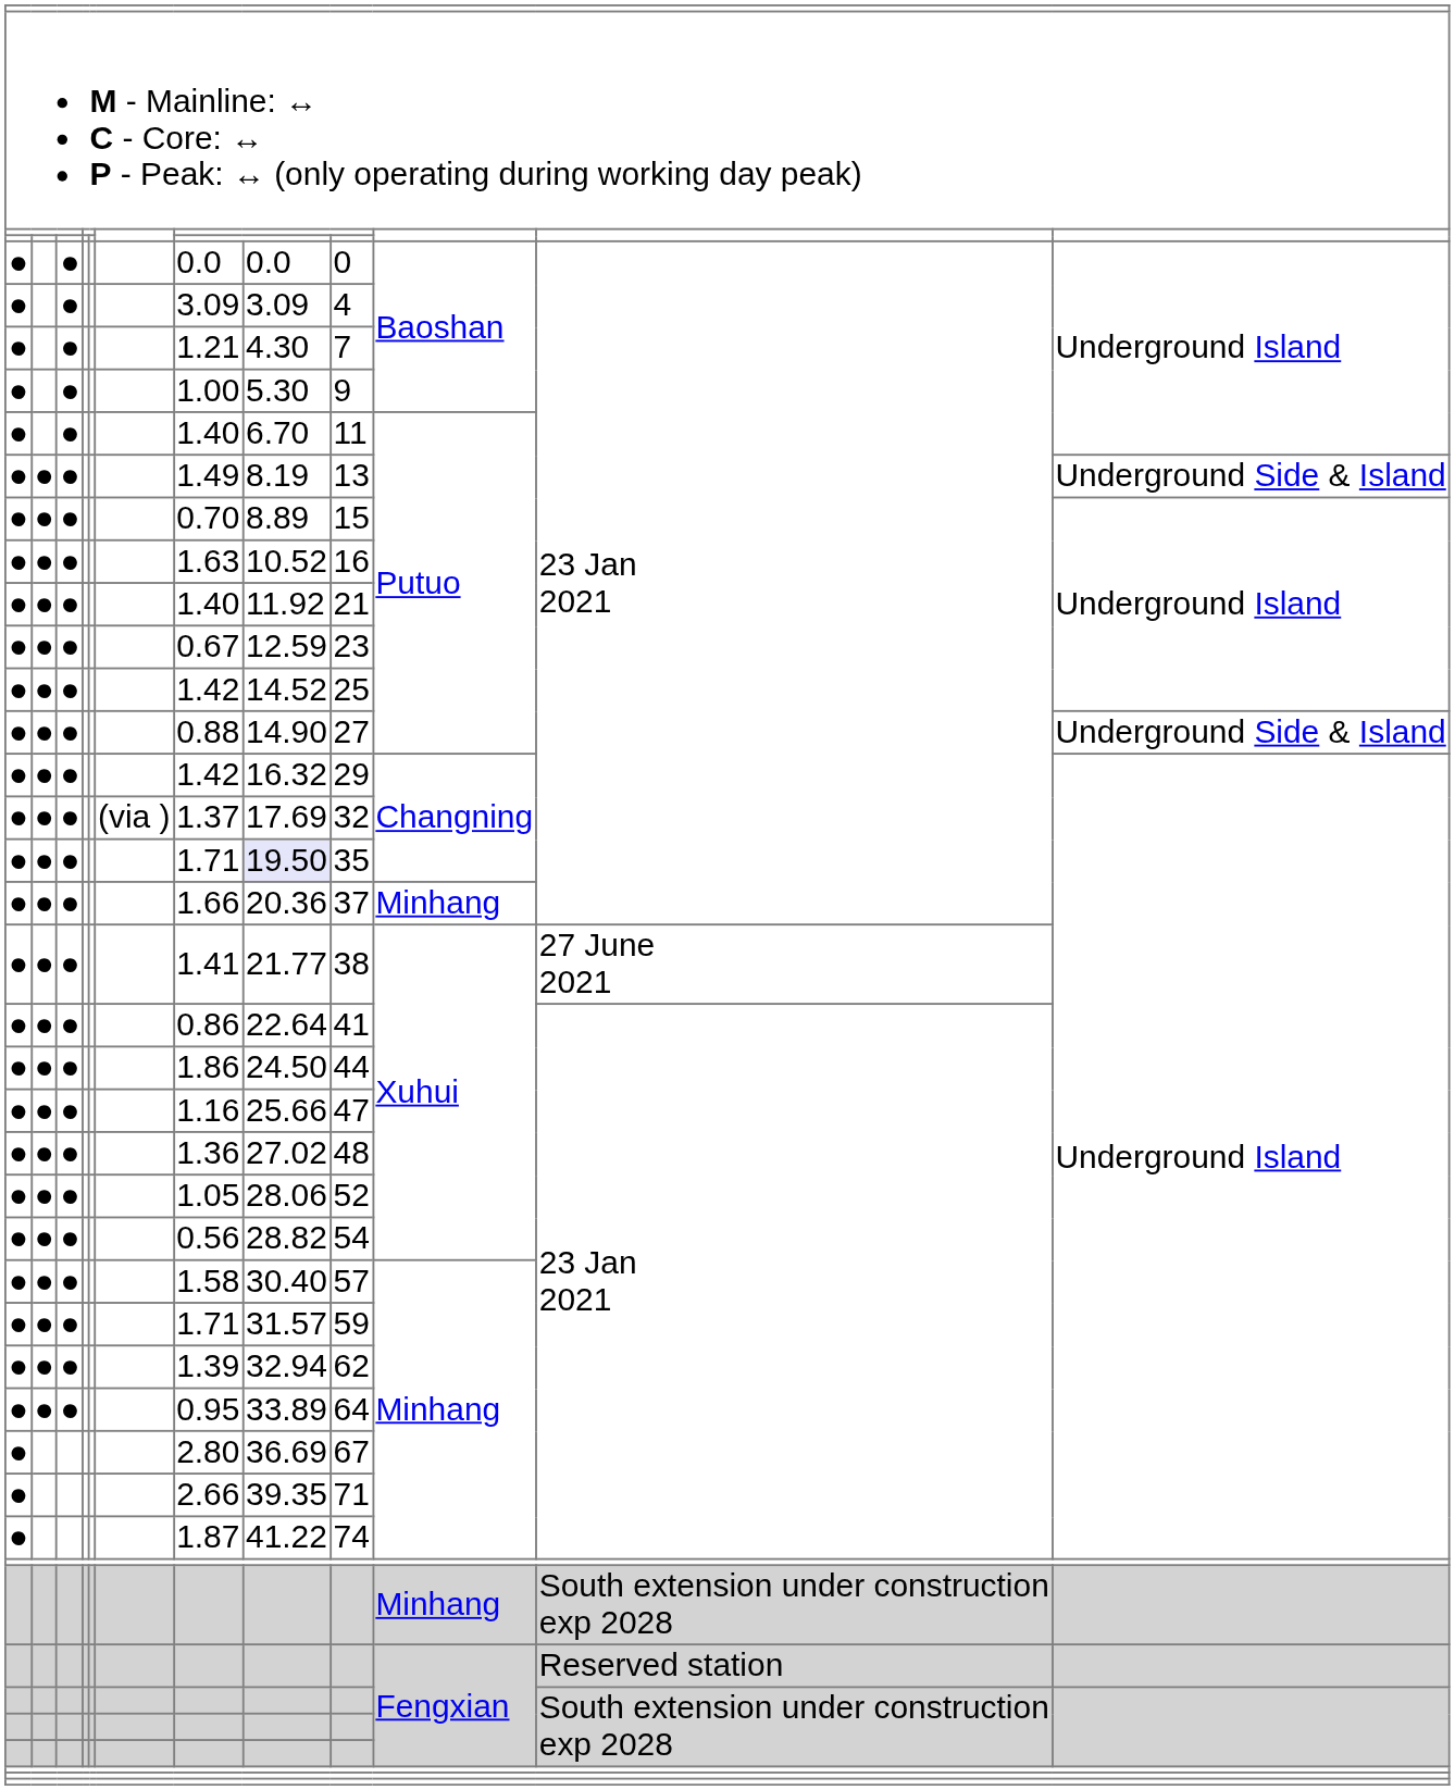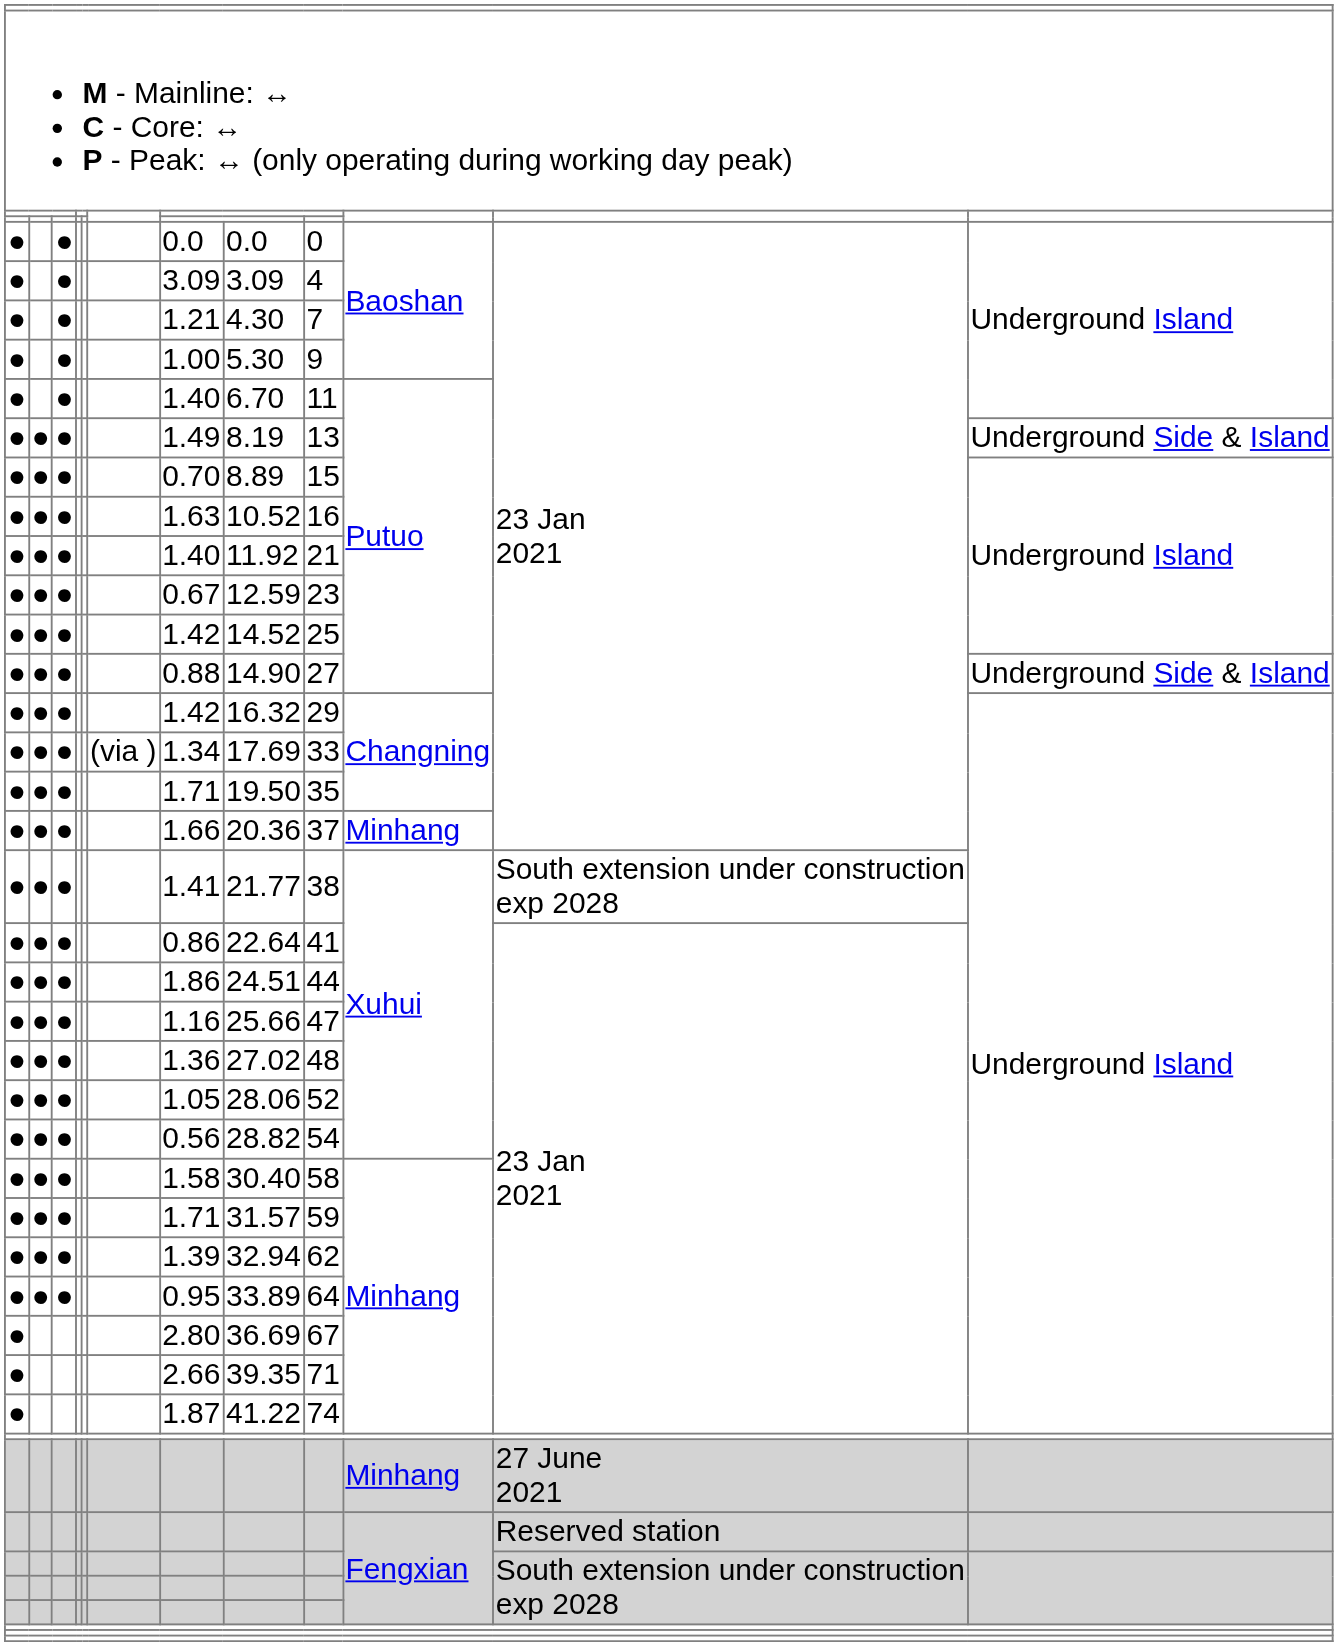row 18 | column 7: 1.37 -> 1.34
row 18 | column 9: 32 -> 33
row 19 | column 8: lavender background -> no background
row 21 | column 11: 27 June 2021 -> South extension under construction exp 2028
row 23 | column 8: 24.50 -> 24.51
row 28 | column 9: 57 -> 58
row 36 | column 11: South extension under construction exp 2028 -> 27 June 2021
